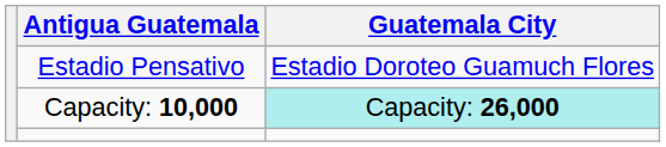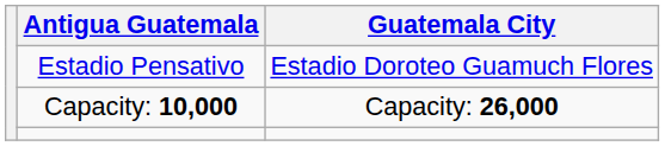Capacity: 10,000 | Guatemala City: paleturquoise background -> no background
